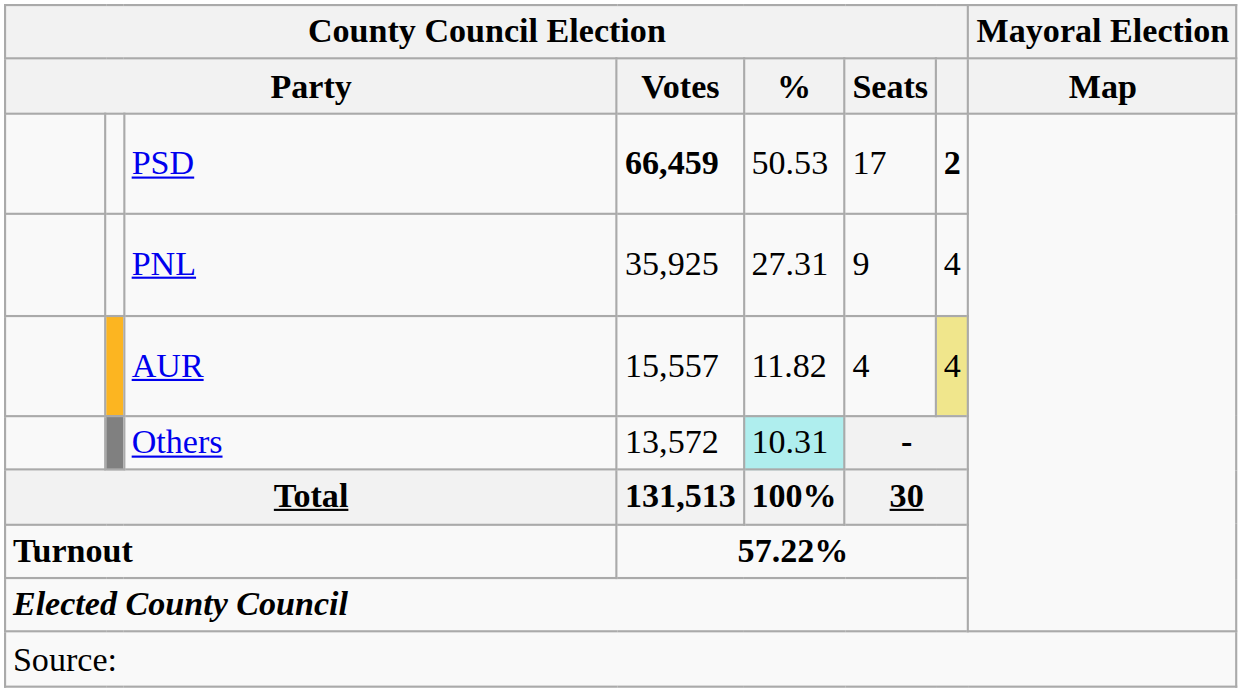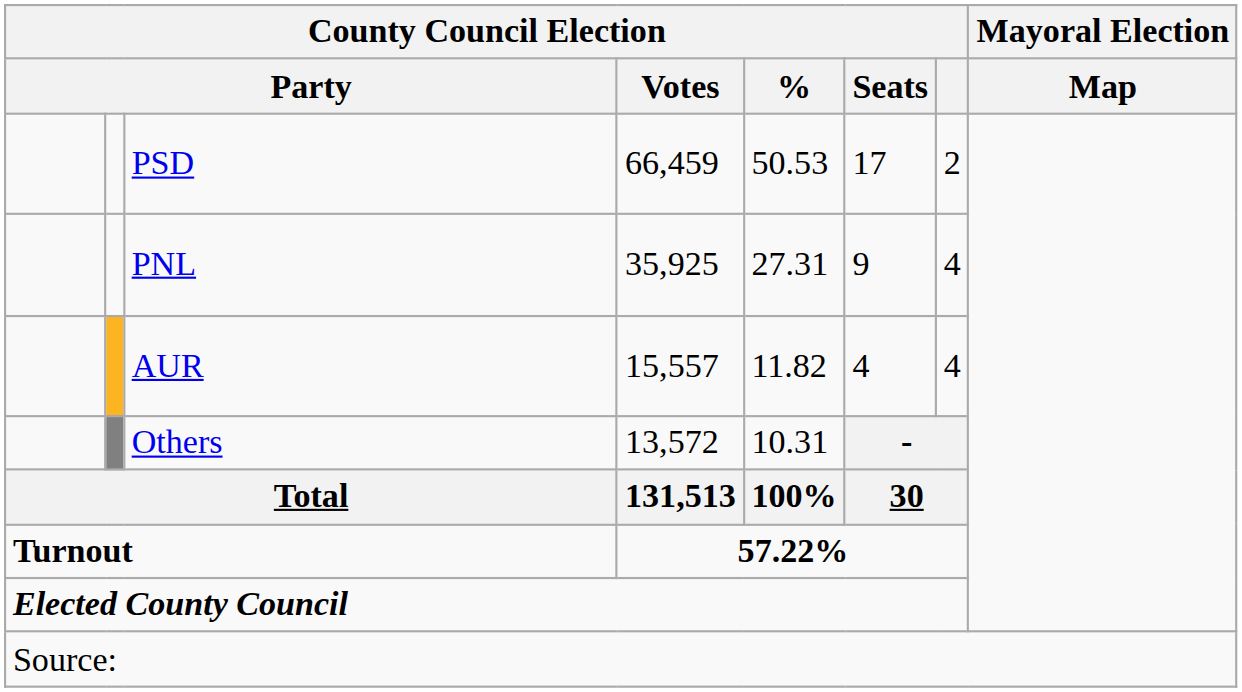PSD | County Council Election / Votes: bold -> normal
PSD | County Council Election: bold -> normal
AUR | County Council Election: khaki background -> no background
Others | County Council Election / %: paleturquoise background -> no background
